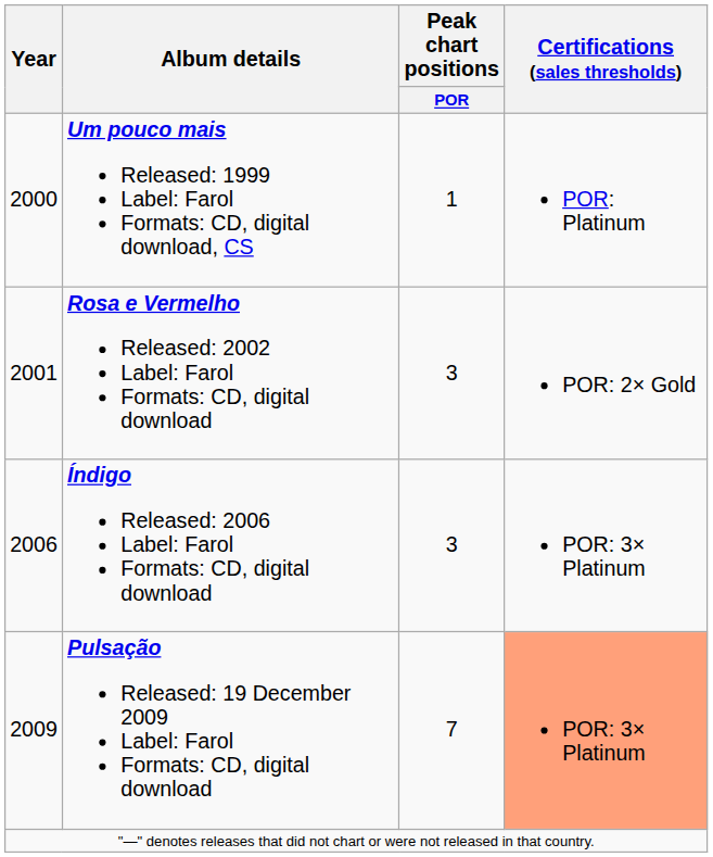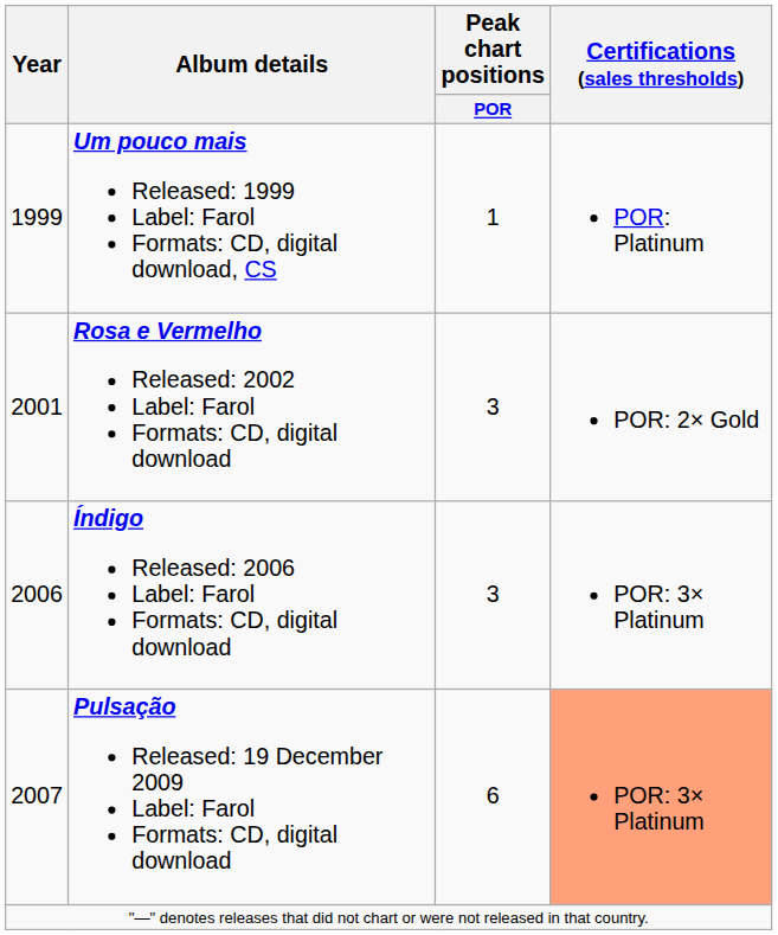row 3 | Year: 2000 -> 1999
row 6 | Year: 2009 -> 2007
row 6 | Peak chart positions / POR: 7 -> 6
